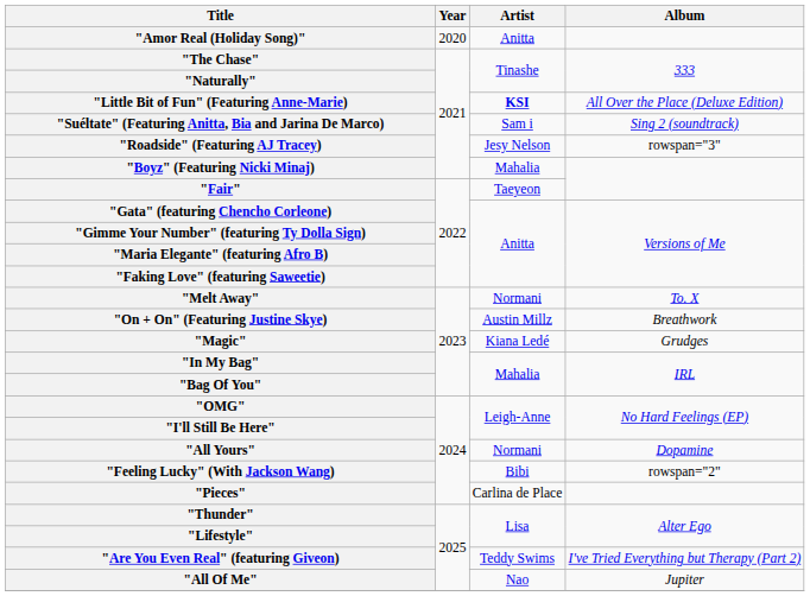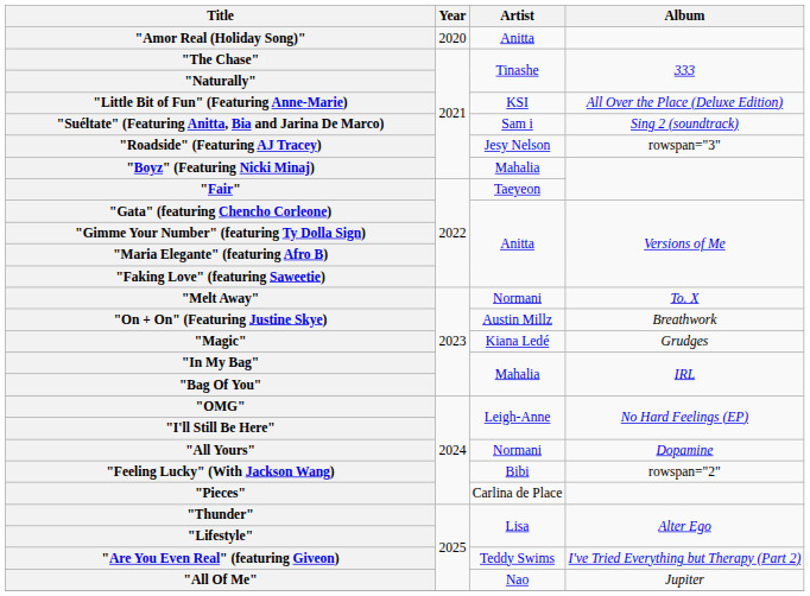"Little Bit of Fun" (Featuring Anne-Marie) | Artist: bold -> normal
